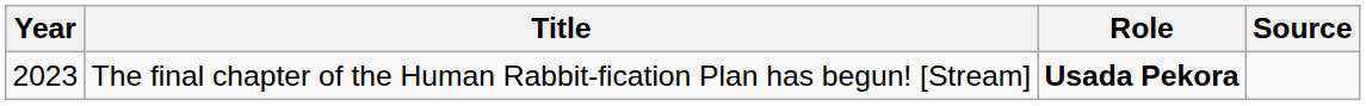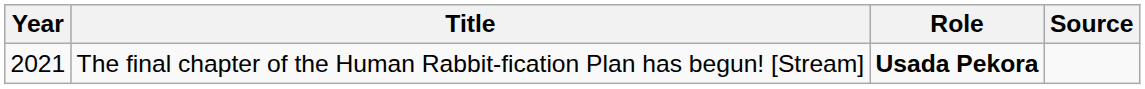row 2 | Year: 2023 -> 2021
